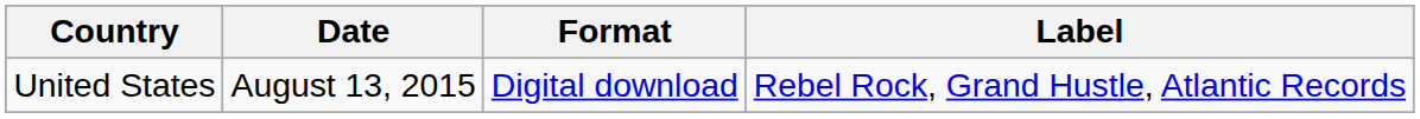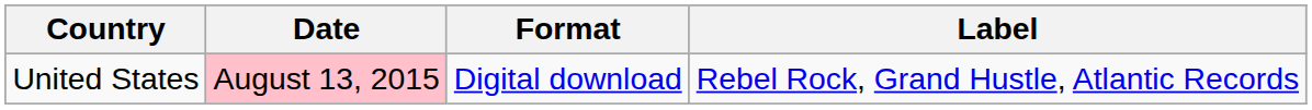United States | Date: no background -> pink background
